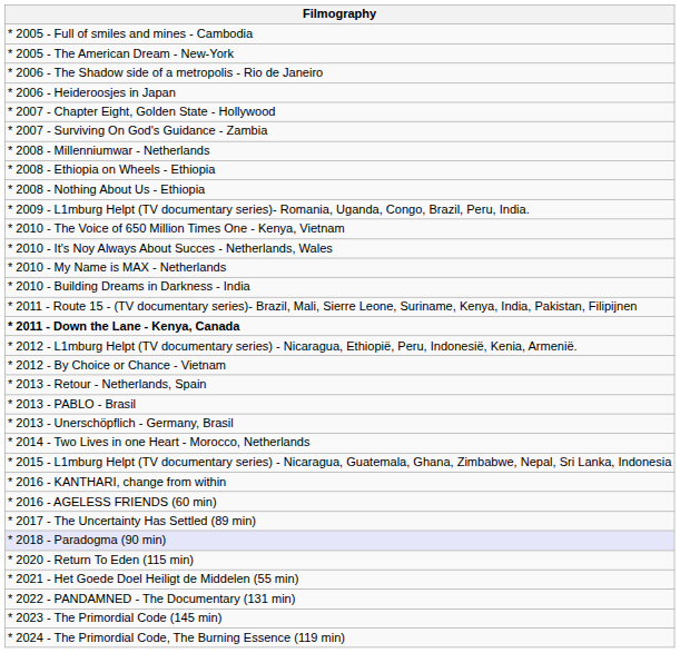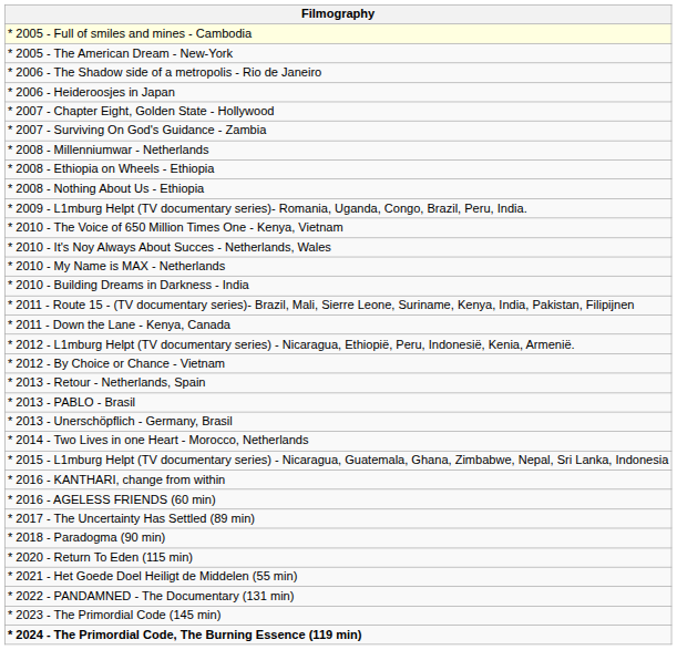row 2 | column 1: no background -> lightyellow background
row 17 | column 1: bold -> normal
row 28 | column 1: lavender background -> no background
row 33 | column 1: normal -> bold
